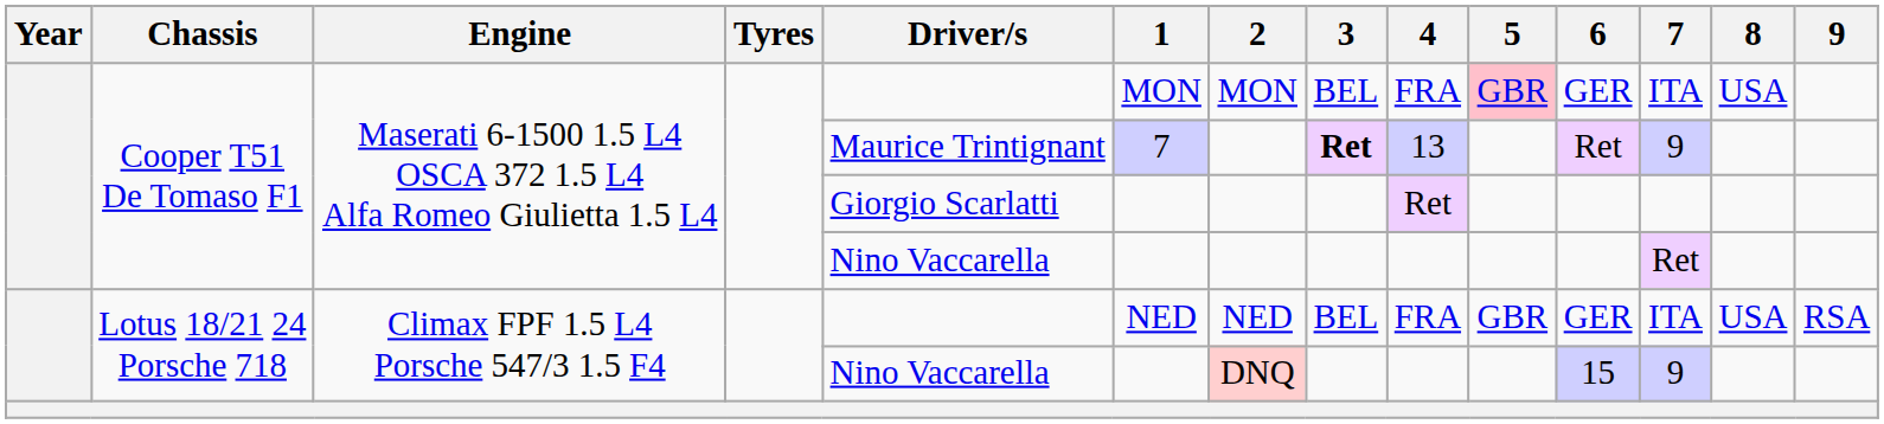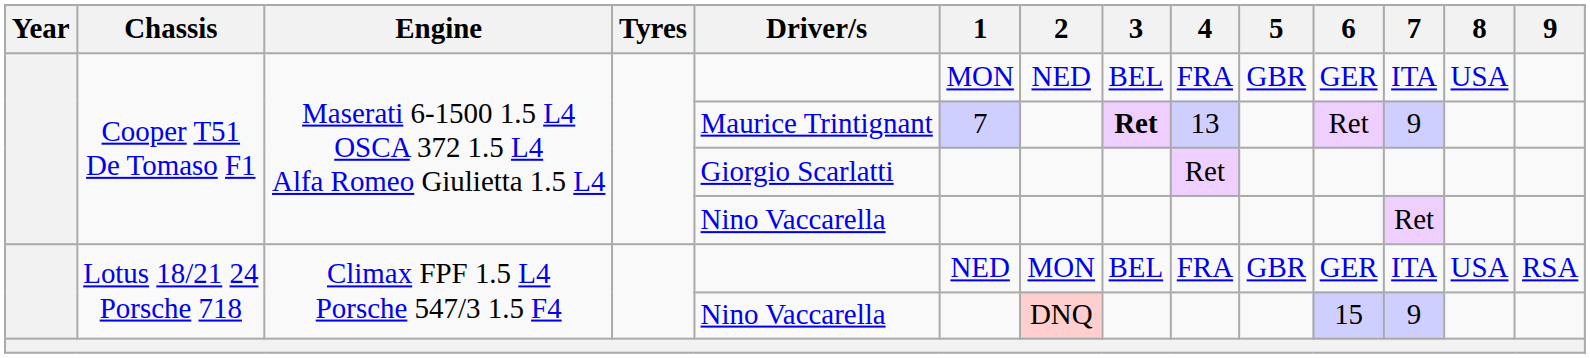row 2 | 2: MON -> NED
row 2 | 5: pink background -> no background
row 6 | 2: NED -> MON
